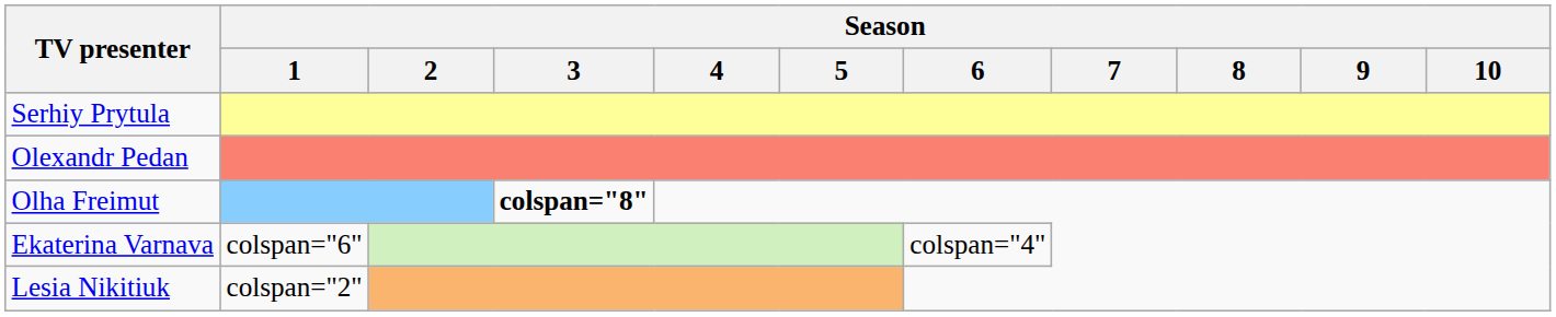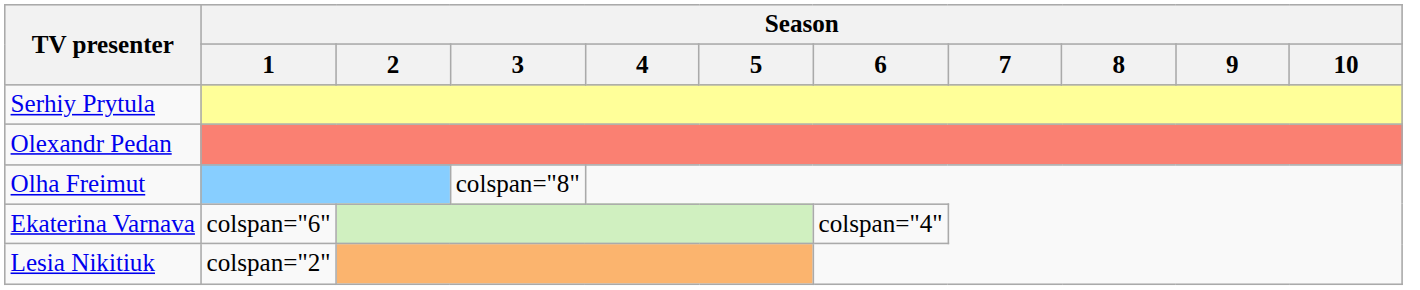Olha Freimut | Season / 3: bold -> normal
